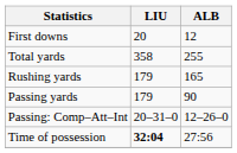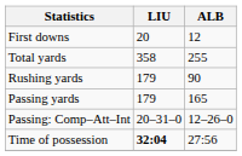Rushing yards | ALB: 165 -> 90
Passing yards | ALB: 90 -> 165
